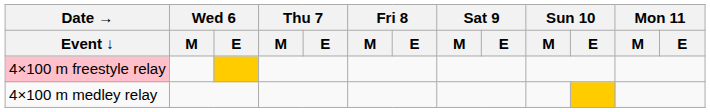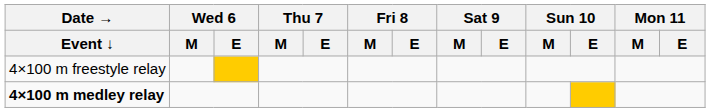4×100 m freestyle relay | Date → / Event ↓: pink background -> no background
4×100 m medley relay | Date → / Event ↓: normal -> bold
